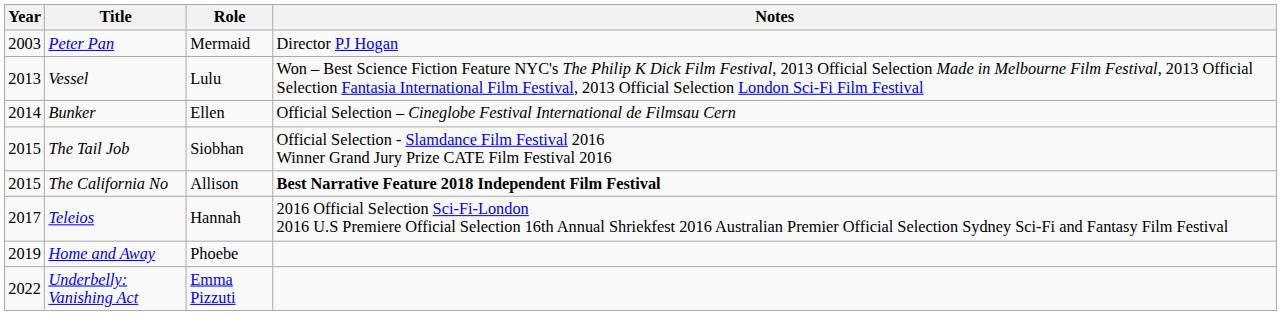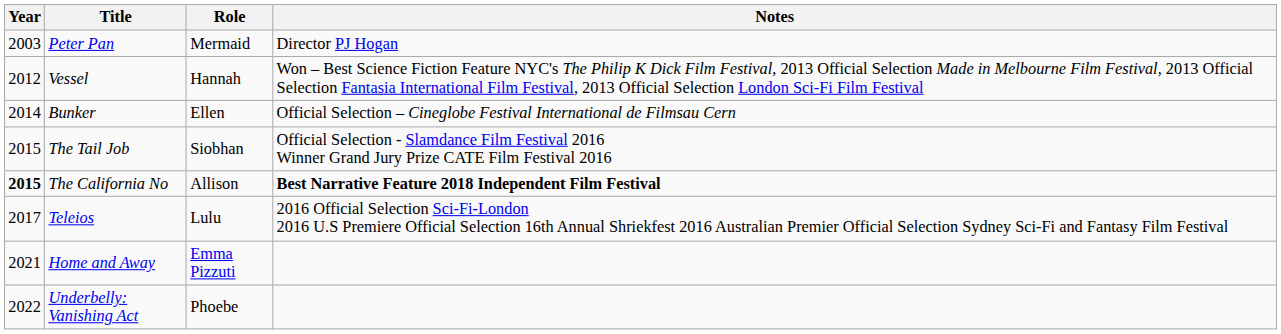Vessel | Year: 2013 -> 2012
Vessel | Role: Lulu -> Hannah
The California No | Year: normal -> bold
Teleios | Role: Hannah -> Lulu
Home and Away | Year: 2019 -> 2021
Home and Away | Role: Phoebe -> Emma Pizzuti
Underbelly: Vanishing Act | Role: Emma Pizzuti -> Phoebe
